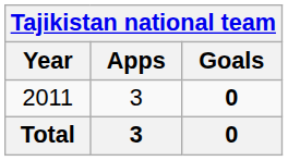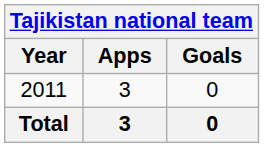2011 | Goals: bold -> normal
